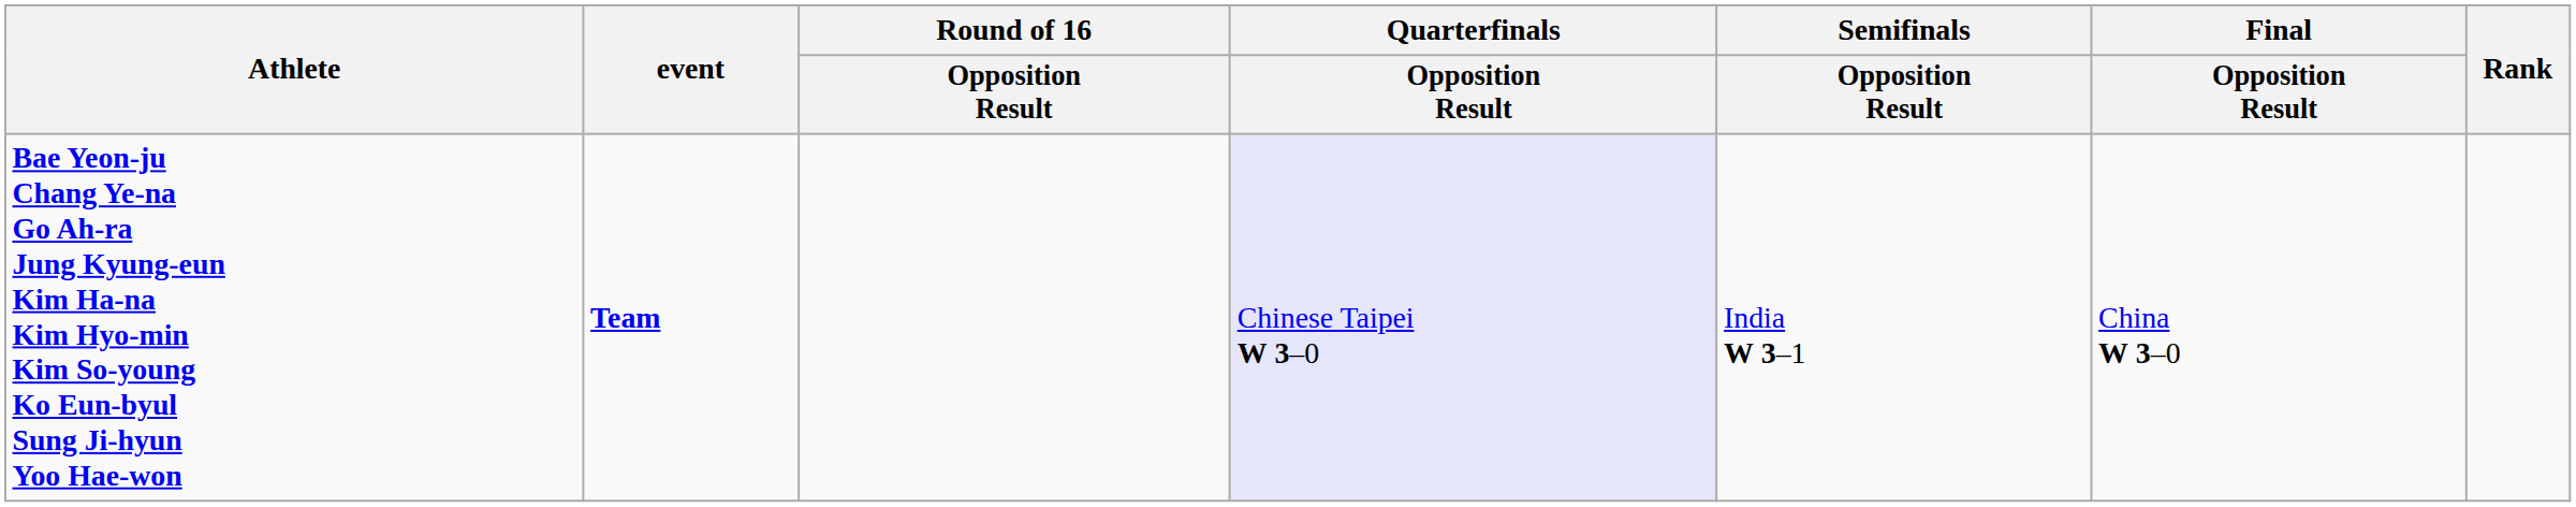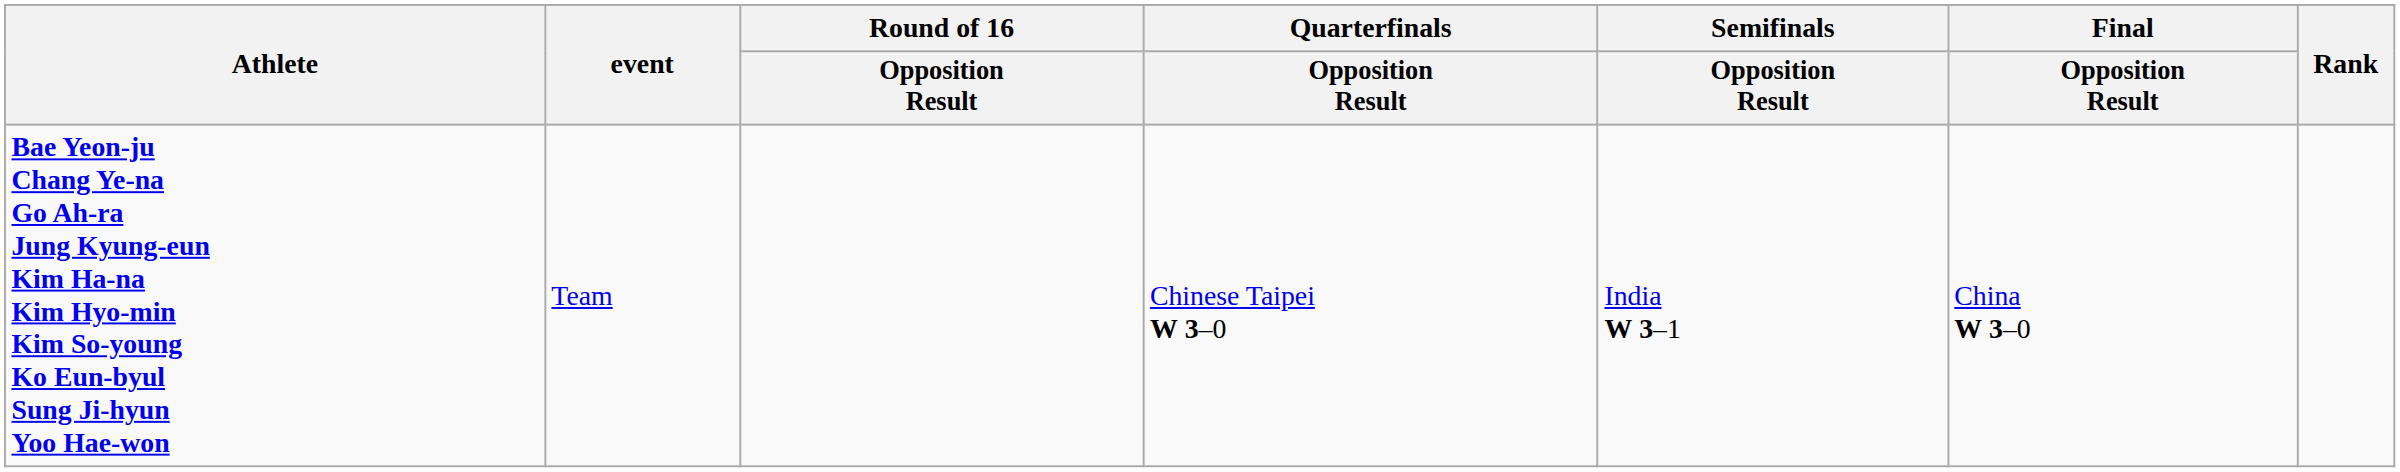row 3 | event: bold -> normal
row 3 | Quarterfinals / Opposition Result: lavender background -> no background
